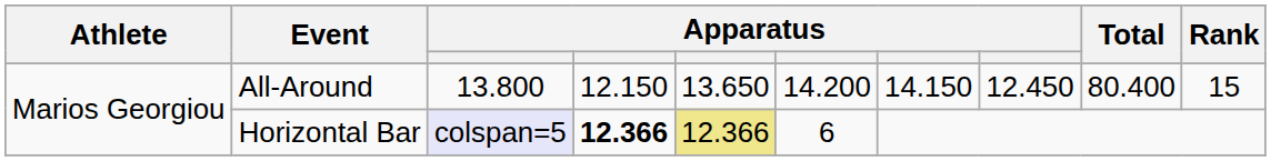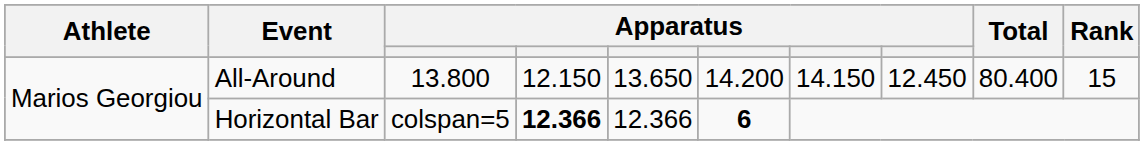Horizontal Bar | column 3: lavender background -> no background
Horizontal Bar | column 5: khaki background -> no background
Horizontal Bar | column 6: normal -> bold
